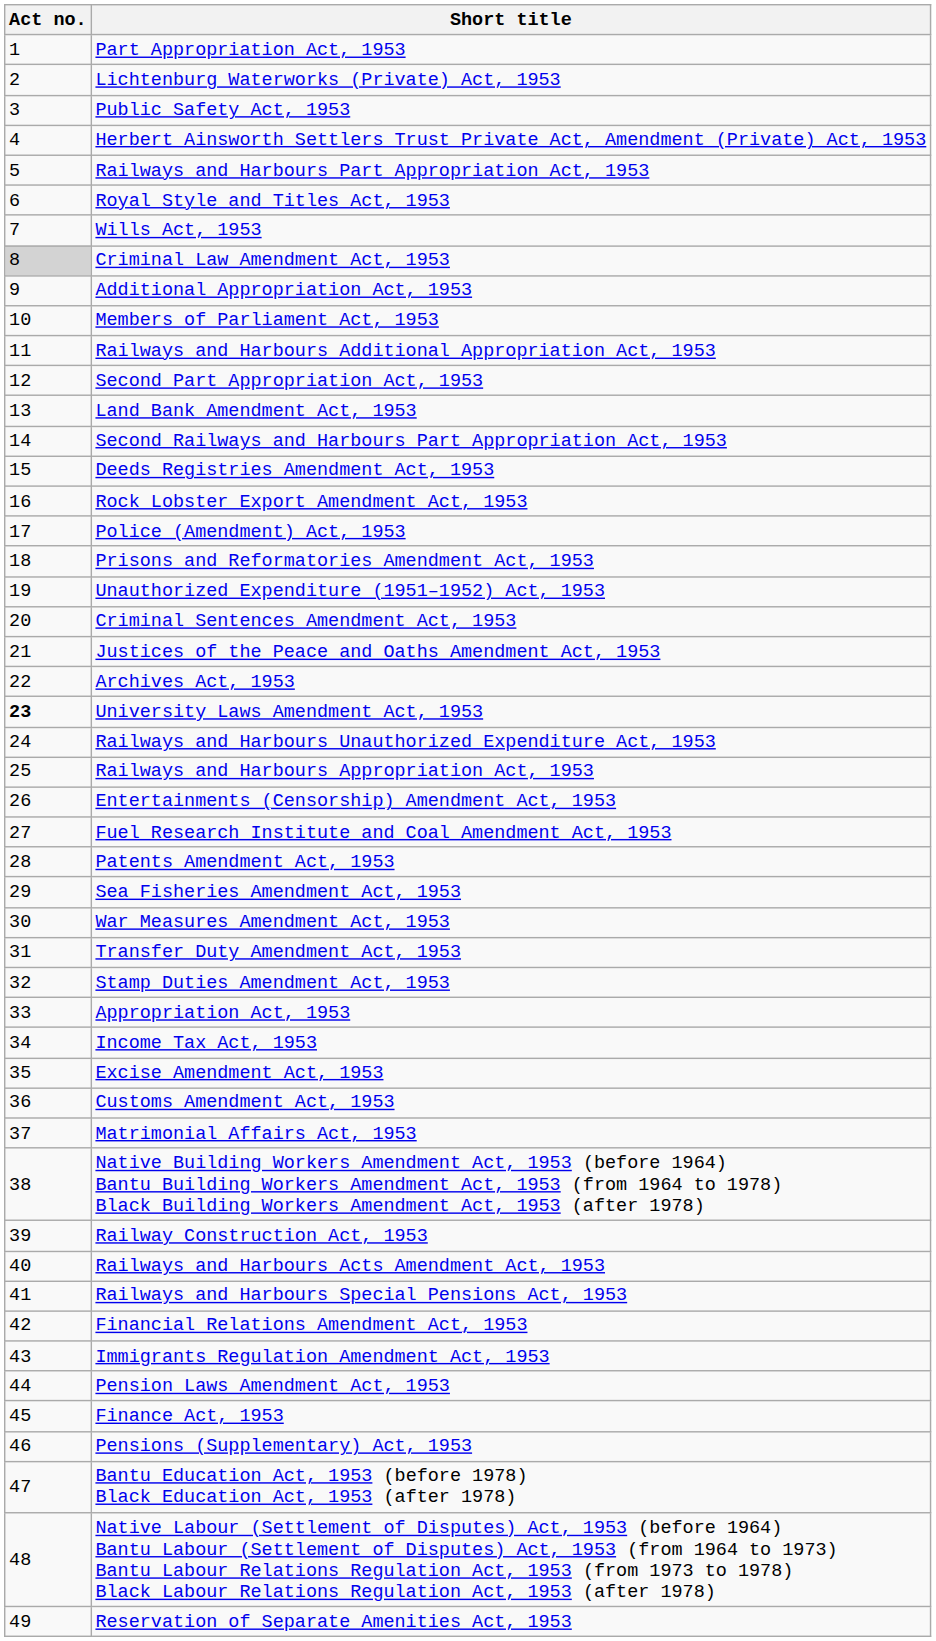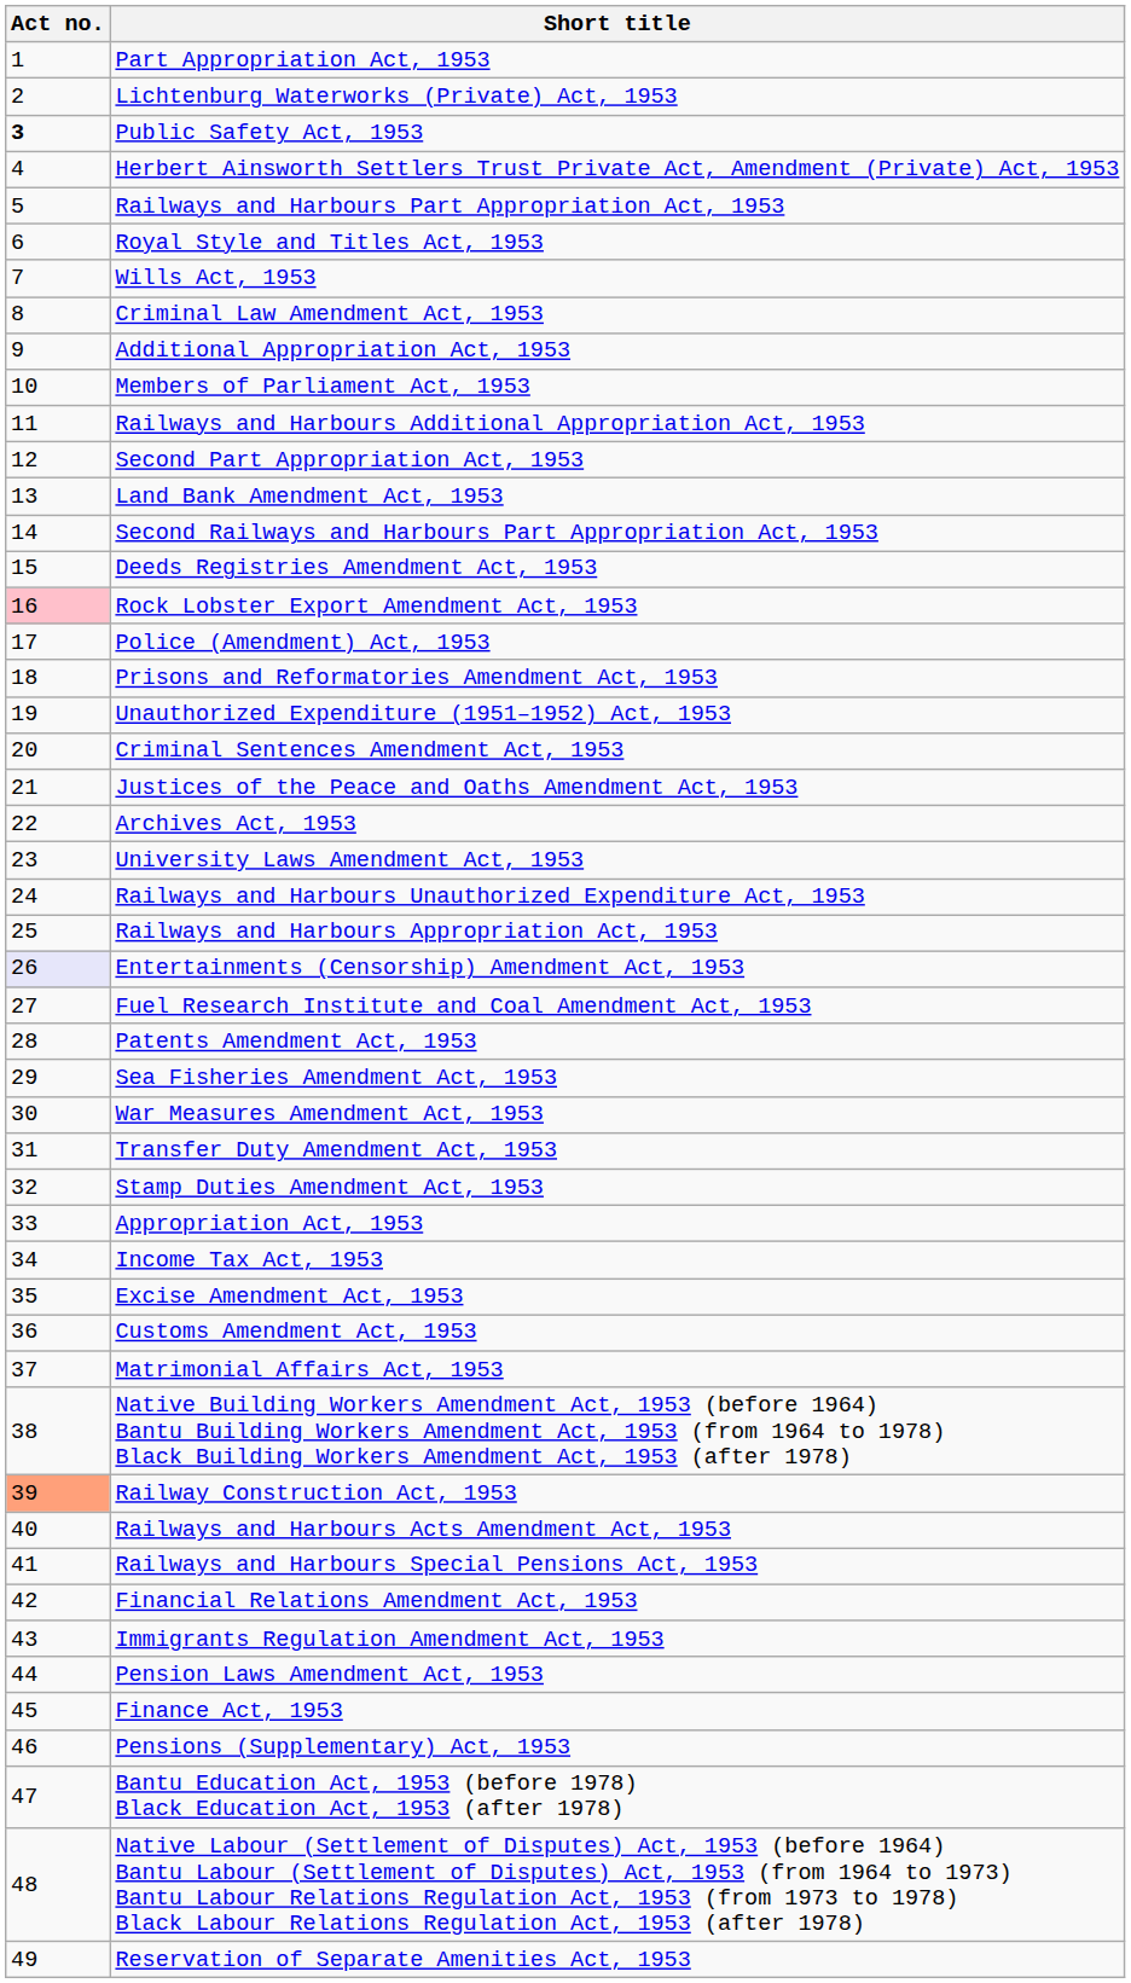Public Safety Act, 1953 | Act no.: normal -> bold
Criminal Law Amendment Act, 1953 | Act no.: lightgrey background -> no background
Rock Lobster Export Amendment Act, 1953 | Act no.: no background -> pink background
University Laws Amendment Act, 1953 | Act no.: bold -> normal
Entertainments (Censorship) Amendment Act, 1953 | Act no.: no background -> lavender background
Railway Construction Act, 1953 | Act no.: no background -> lightsalmon background
